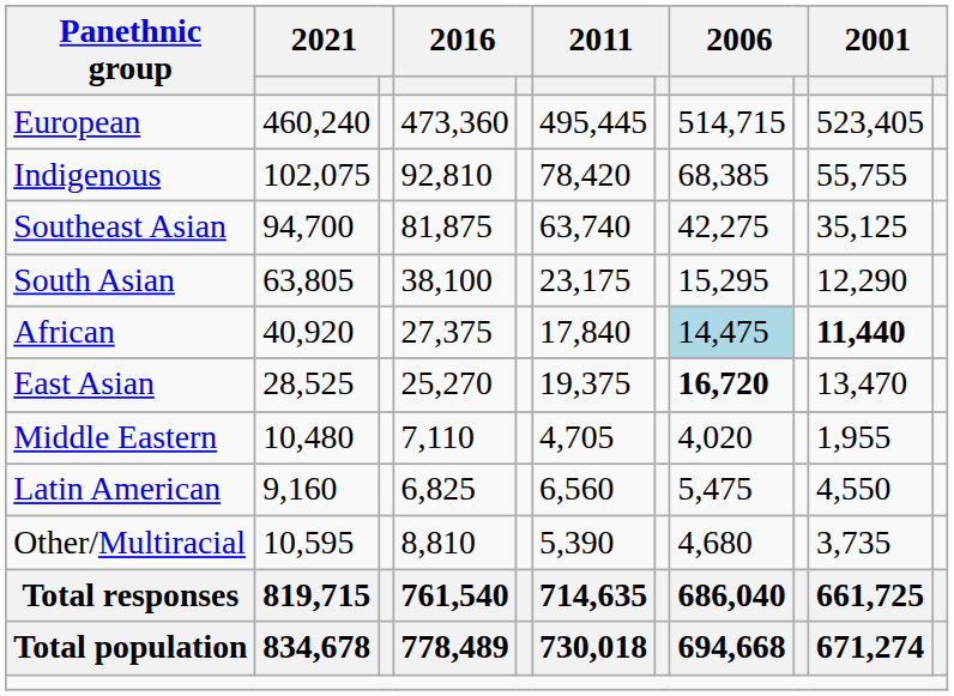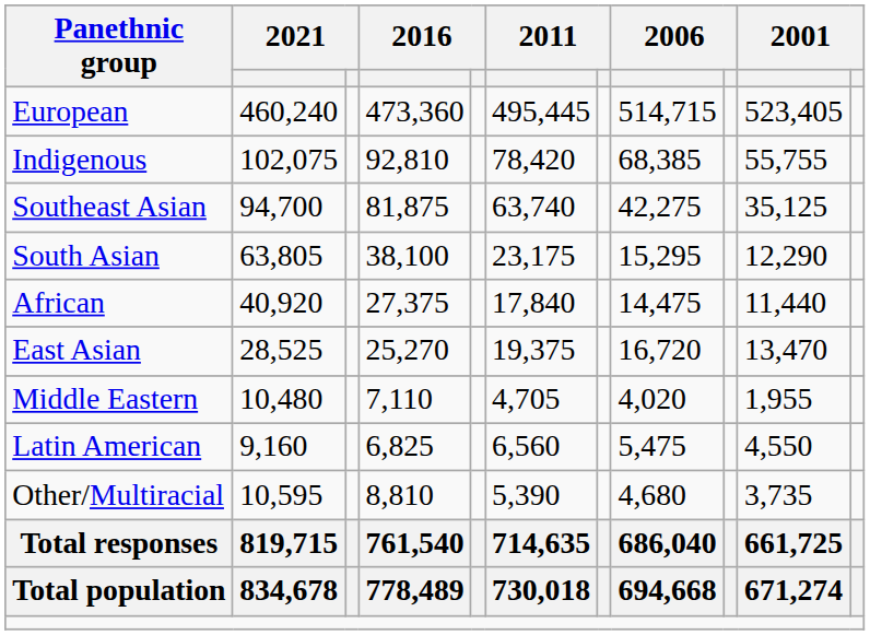African | column 8: lightblue background -> no background
African | column 10: bold -> normal
East Asian | column 8: bold -> normal
